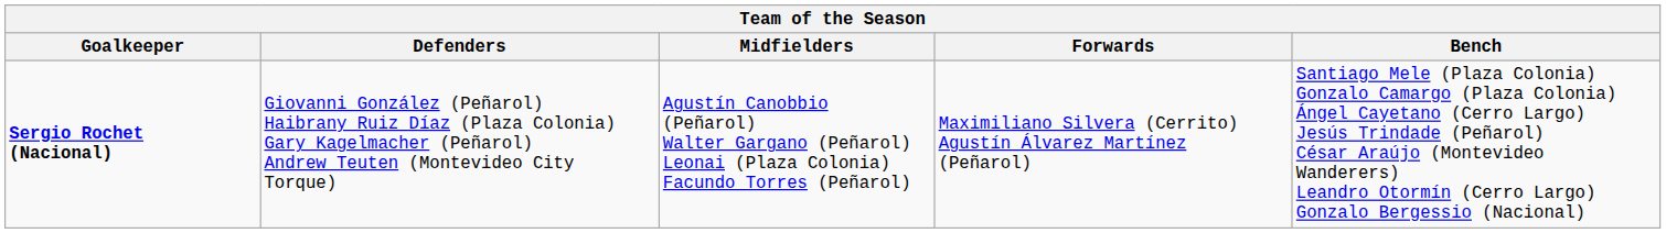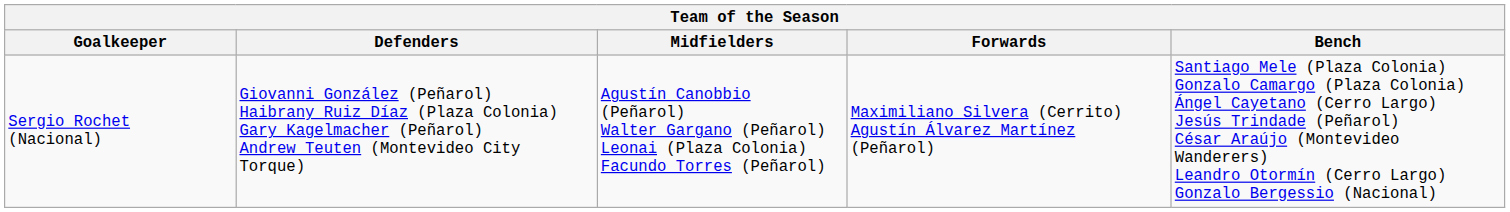Sergio Rochet (Nacional) | Goalkeeper: bold -> normal
